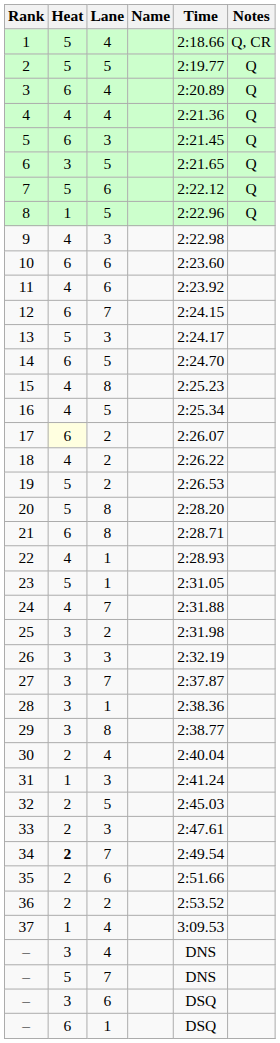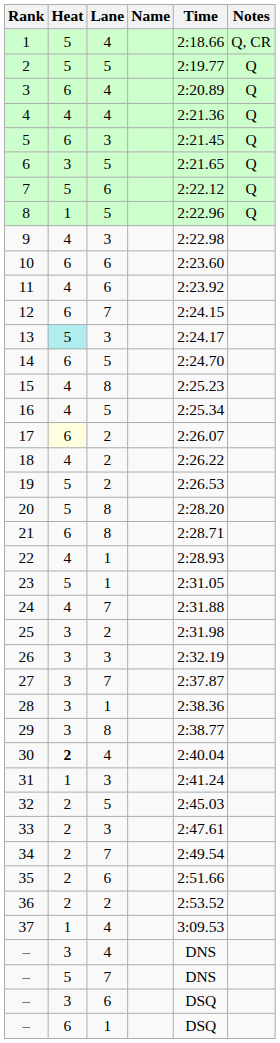13 | Heat: no background -> paleturquoise background
30 | Heat: normal -> bold
34 | Heat: bold -> normal
